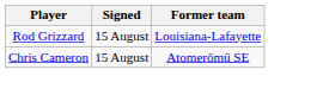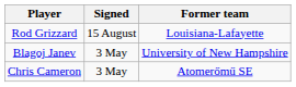+ row: Blagoj Janev | 3 May | University of New Hampshire
Chris Cameron | Signed: 15 August -> 3 May
